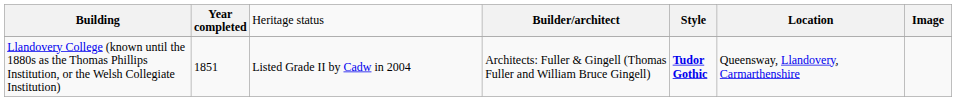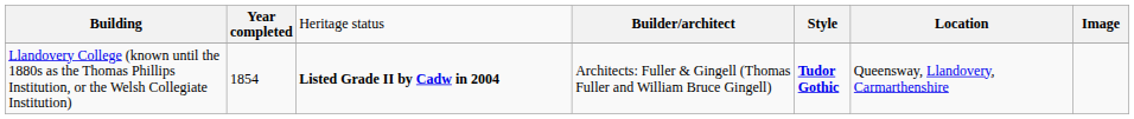row 2 | column 2: 1851 -> 1854
row 2 | column 3: normal -> bold
